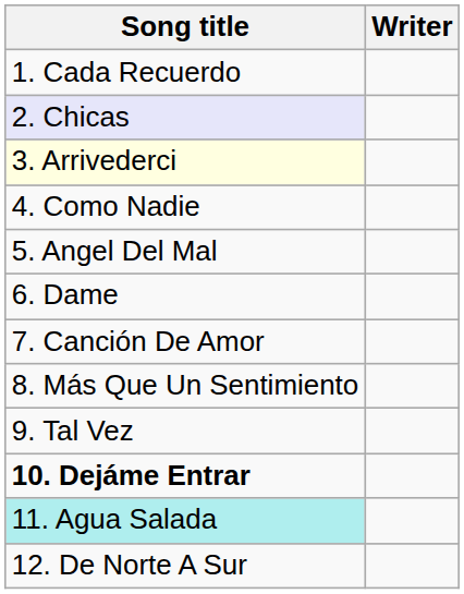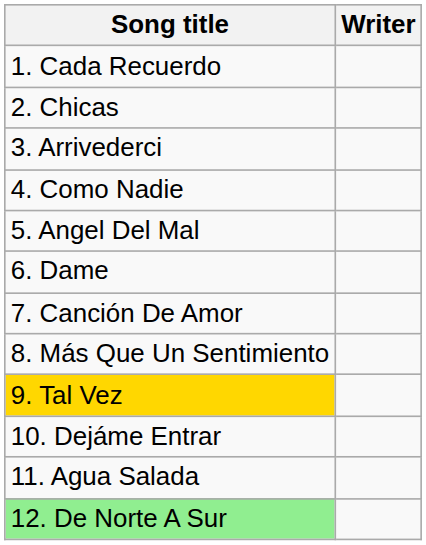2. Chicas | Song title: lavender background -> no background
3. Arrivederci | Song title: lightyellow background -> no background
9. Tal Vez | Song title: no background -> gold background
10. Dejáme Entrar | Song title: bold -> normal
11. Agua Salada | Song title: paleturquoise background -> no background
12. De Norte A Sur | Song title: no background -> lightgreen background
